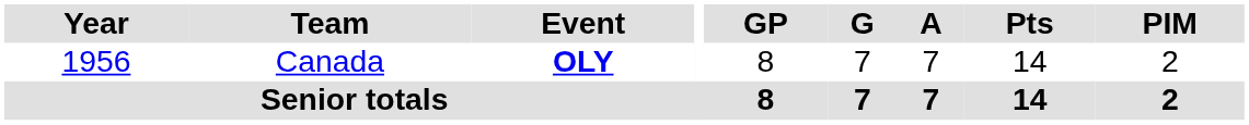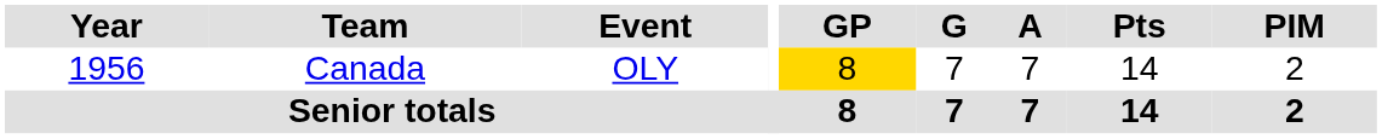Canada | Event: bold -> normal
Canada | GP: no background -> gold background
